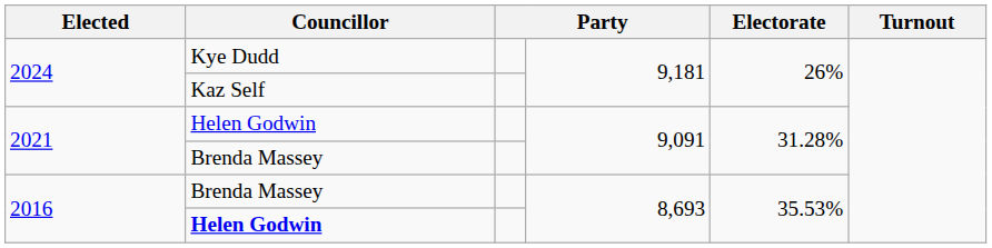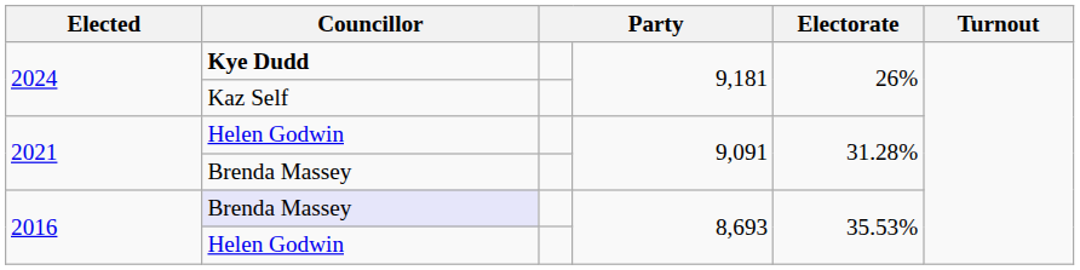Kye Dudd | Councillor: normal -> bold
2016 / Brenda Massey | Councillor: no background -> lavender background
2016 / Helen Godwin | Councillor: bold -> normal
